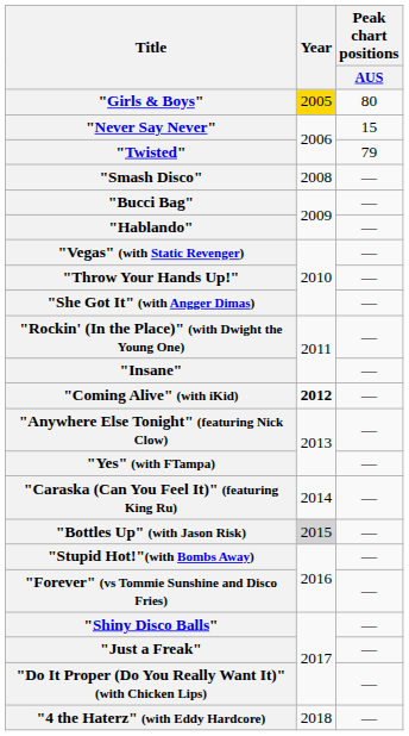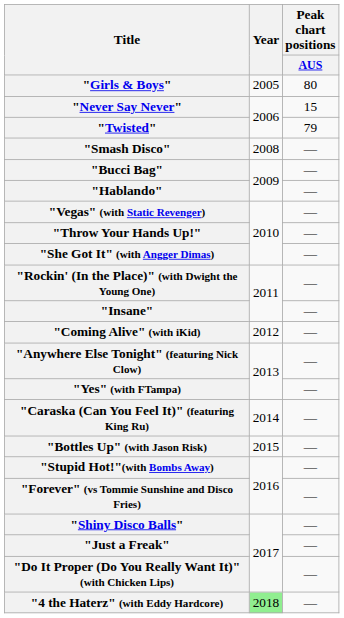"Girls & Boys" | Year: gold background -> no background
"Coming Alive" (with iKid) | Year: bold -> normal
"Bottles Up" (with Jason Risk) | Year: lightgrey background -> no background
"4 the Haterz" (with Eddy Hardcore) | Year: no background -> lightgreen background
